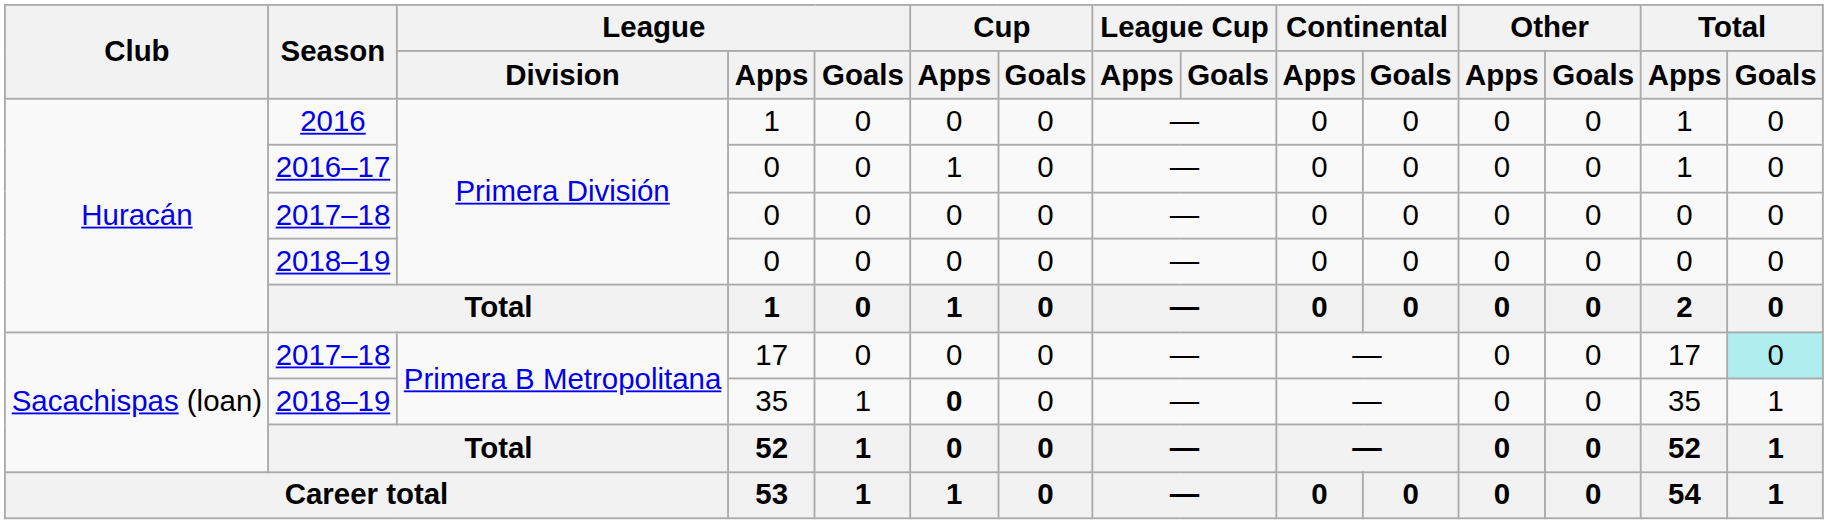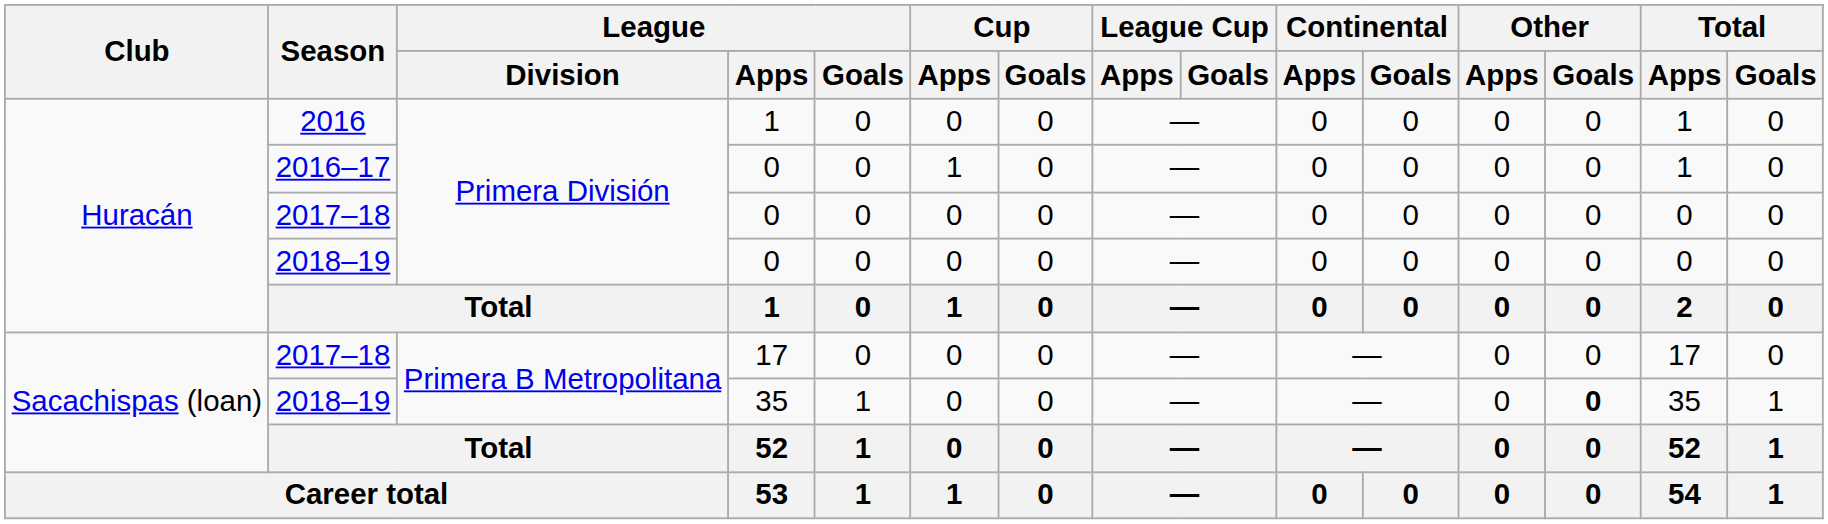2017–18 / 17 | Total / Goals: paleturquoise background -> no background
2018–19 / 35 | Cup / Apps: bold -> normal
2018–19 / 35 | Other / Goals: normal -> bold
